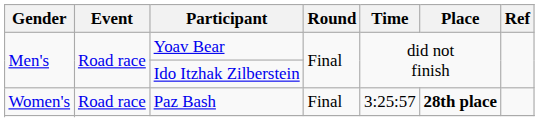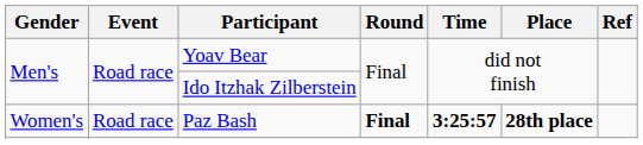Paz Bash | Round: normal -> bold
Paz Bash | Time: normal -> bold
